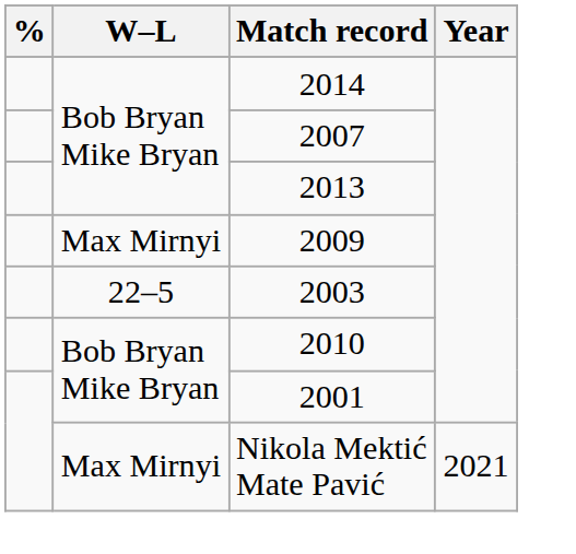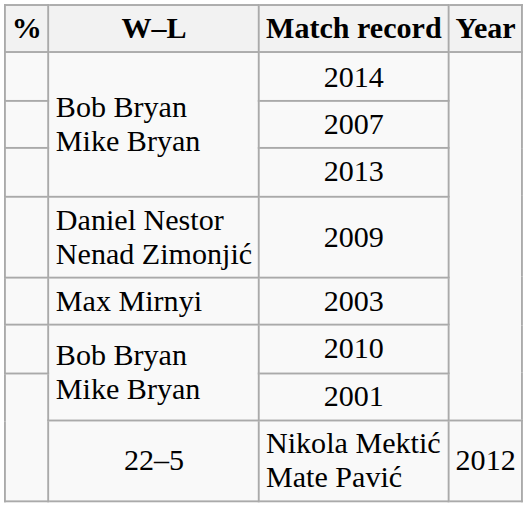2009 | W–L: Max Mirnyi -> Daniel Nestor Nenad Zimonjić
2003 | W–L: 22–5 -> Max Mirnyi
Nikola Mektić Mate Pavić | W–L: Max Mirnyi -> 22–5
Nikola Mektić Mate Pavić | Year: 2021 -> 2012
